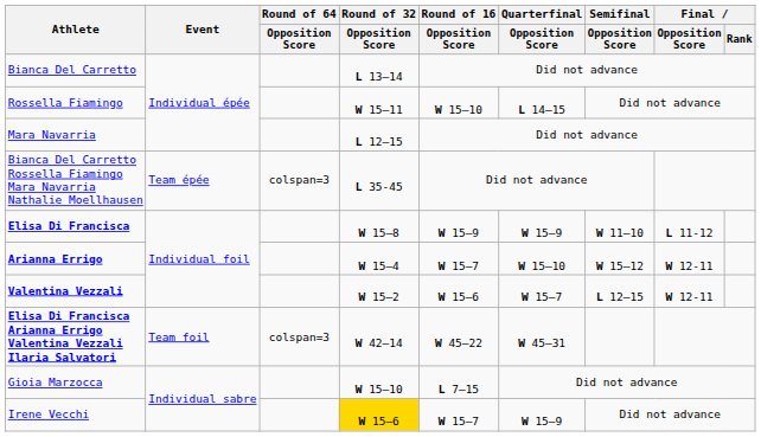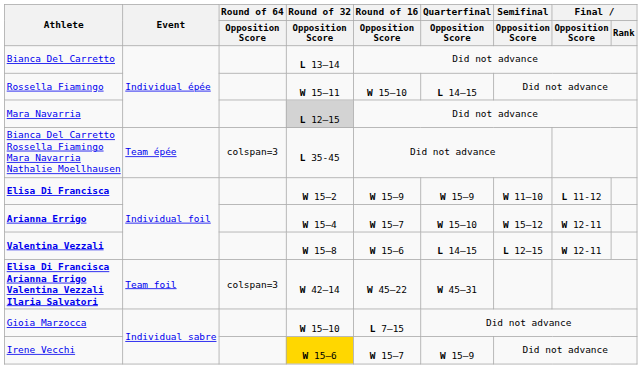Mara Navarria | Round of 32 / Opposition Score: no background -> lightgrey background
Elisa Di Francisca | Round of 32 / Opposition Score: W 15–8 -> W 15–2
Valentina Vezzali | Round of 32 / Opposition Score: W 15–2 -> W 15–8
Valentina Vezzali | Quarterfinal / Opposition Score: W 15–7 -> L 14–15
